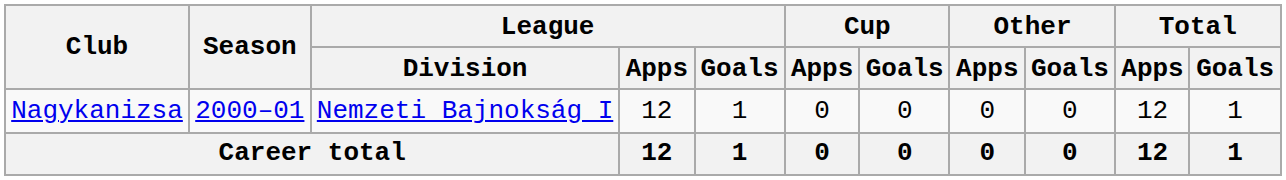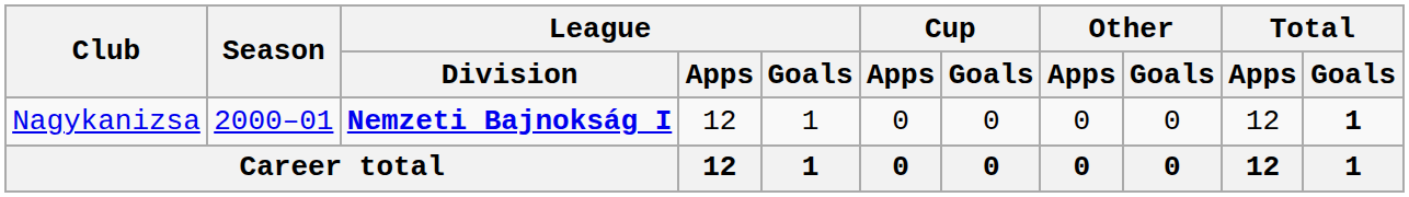Nagykanizsa | League / Division: normal -> bold
Nagykanizsa | Total / Goals: normal -> bold
